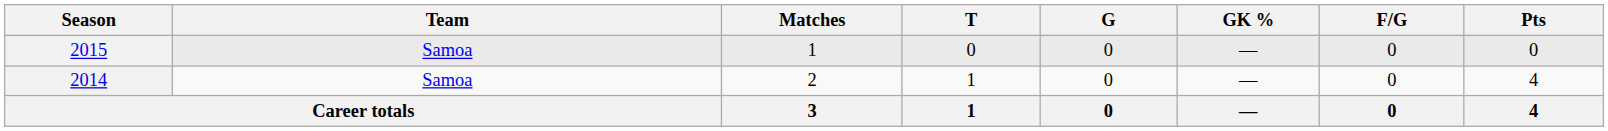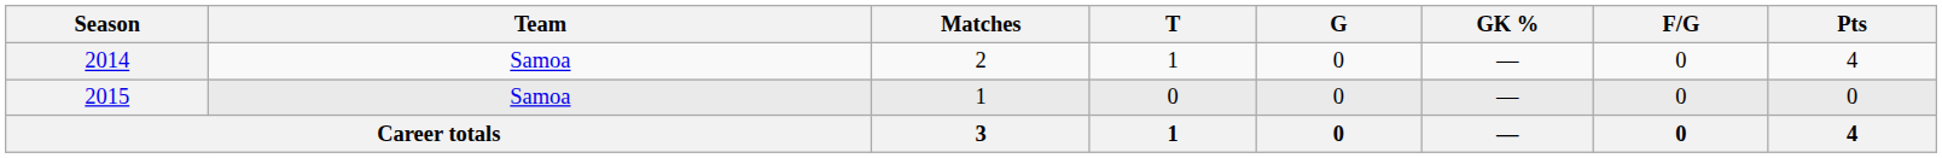rows swapped: 2014 <-> 2015
